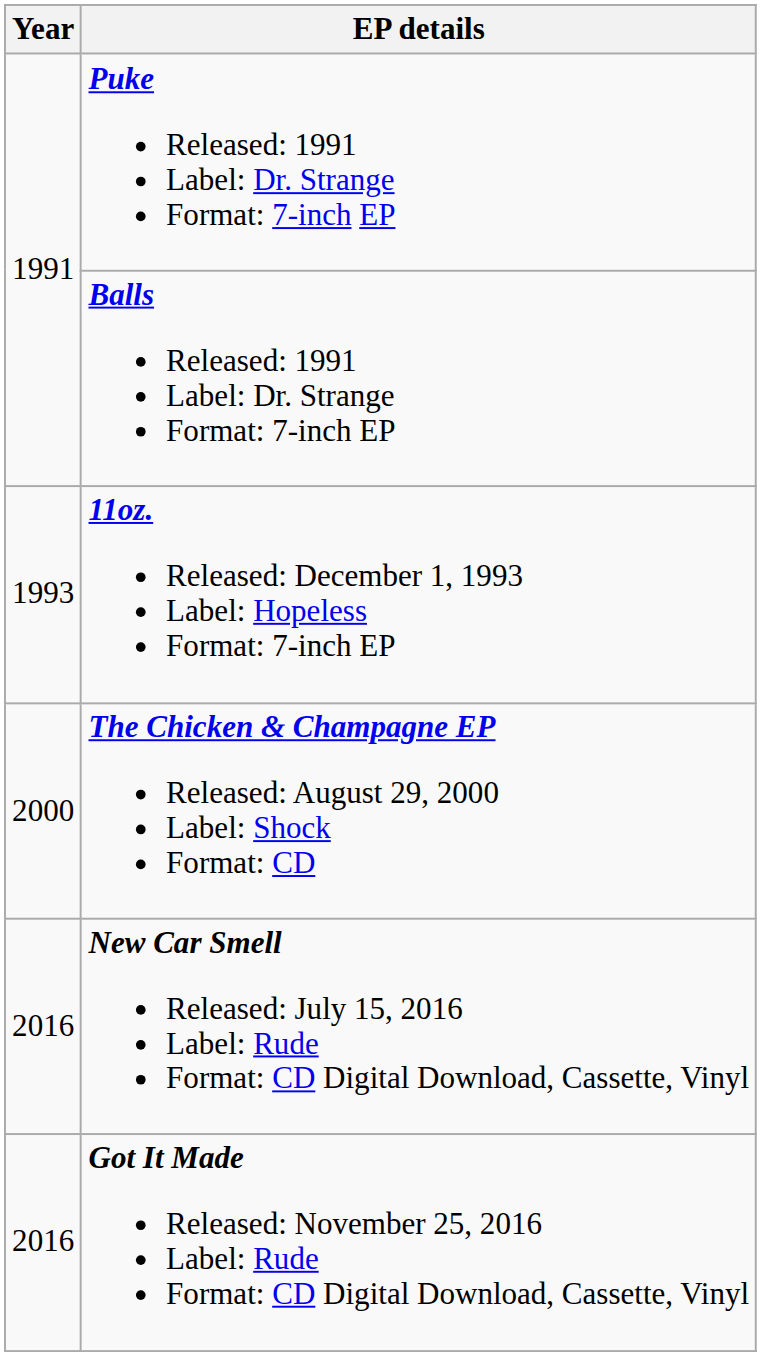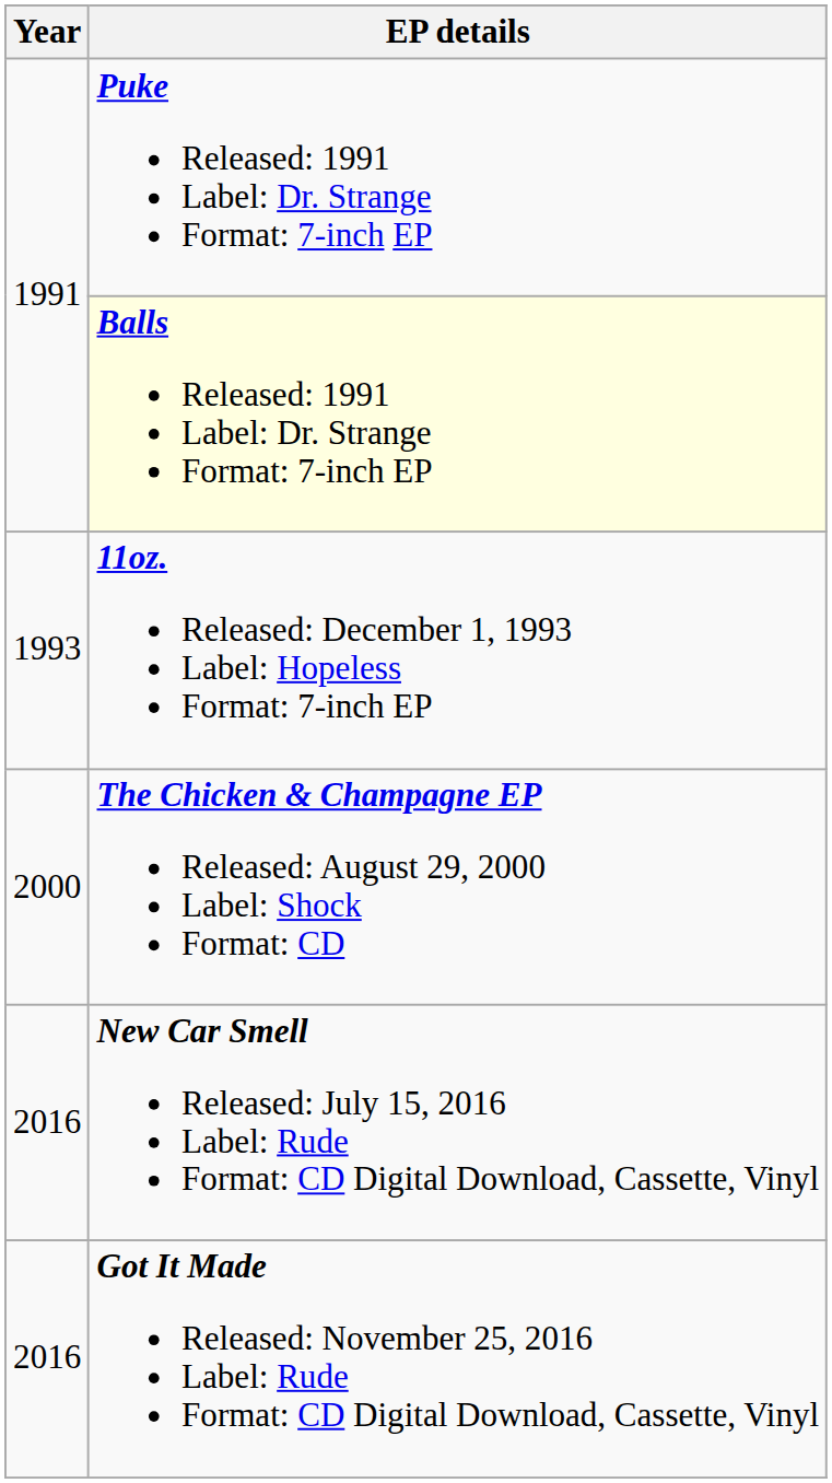Balls Released: 1991 Label: Dr. Strange Format: 7-inch EP | EP details: no background -> lightyellow background
